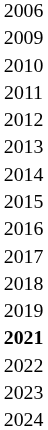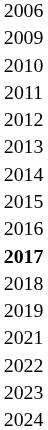2017 | column 1: normal -> bold
2021 | column 1: bold -> normal
